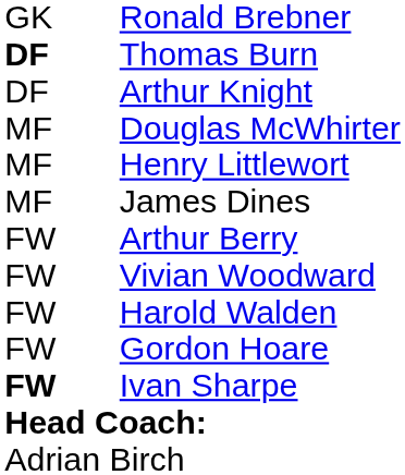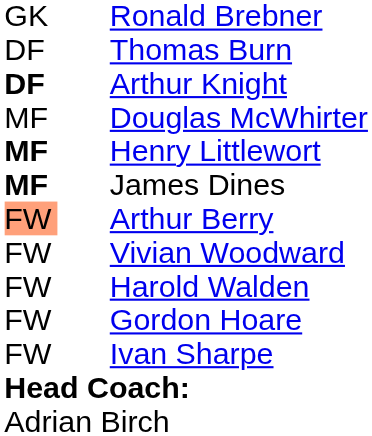Thomas Burn | column 1: bold -> normal
Arthur Knight | column 1: normal -> bold
Henry Littlewort | column 1: normal -> bold
James Dines | column 1: normal -> bold
Arthur Berry | column 1: no background -> lightsalmon background
Ivan Sharpe | column 1: bold -> normal
